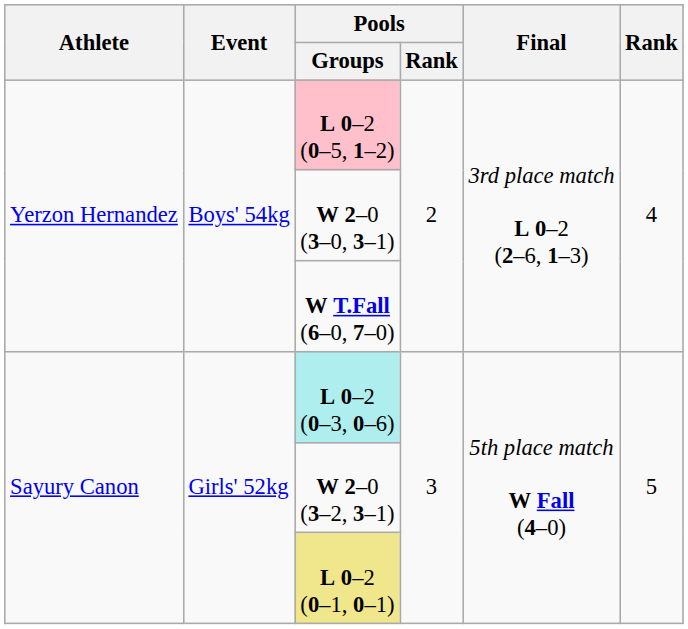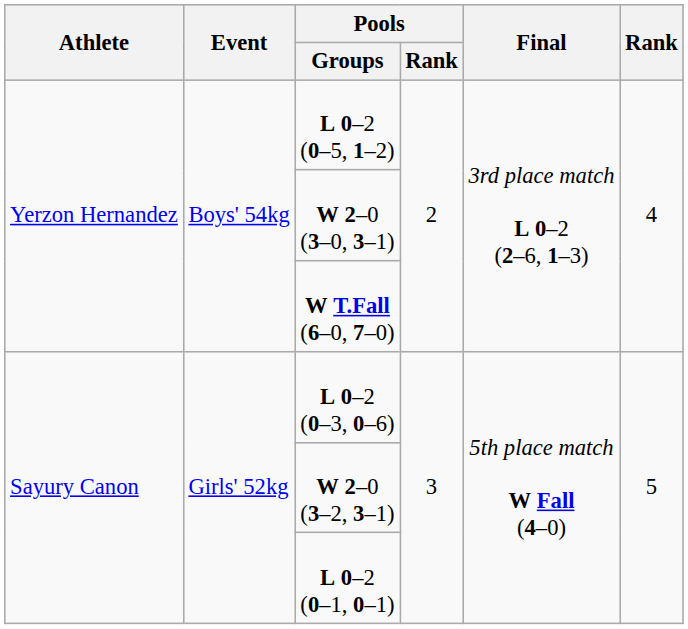L 0–2 (0–5, 1–2) | Pools / Groups: pink background -> no background
L 0–2 (0–3, 0–6) | Pools / Groups: paleturquoise background -> no background
L 0–2 (0–1, 0–1) | Pools / Groups: khaki background -> no background
